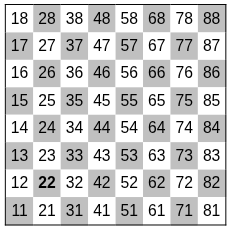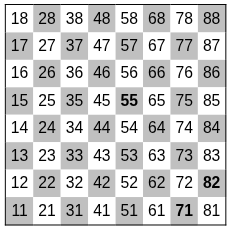15 | column 5: normal -> bold
12 | column 2: bold -> normal
12 | column 8: normal -> bold
11 | column 7: normal -> bold
